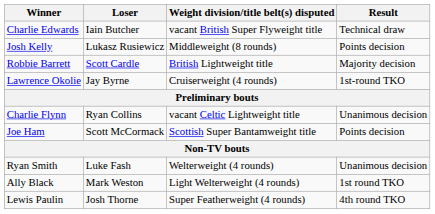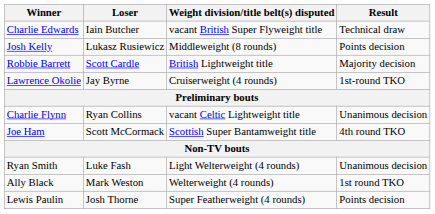Joe Ham | Result: Points decision -> 4th round TKO
Ryan Smith | Weight division/title belt(s) disputed: Welterweight (4 rounds) -> Light Welterweight (4 rounds)
Ally Black | Weight division/title belt(s) disputed: Light Welterweight (4 rounds) -> Welterweight (4 rounds)
Lewis Paulin | Result: 4th round TKO -> Points decision
